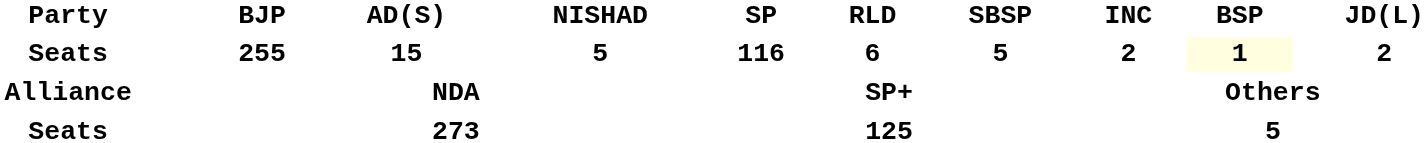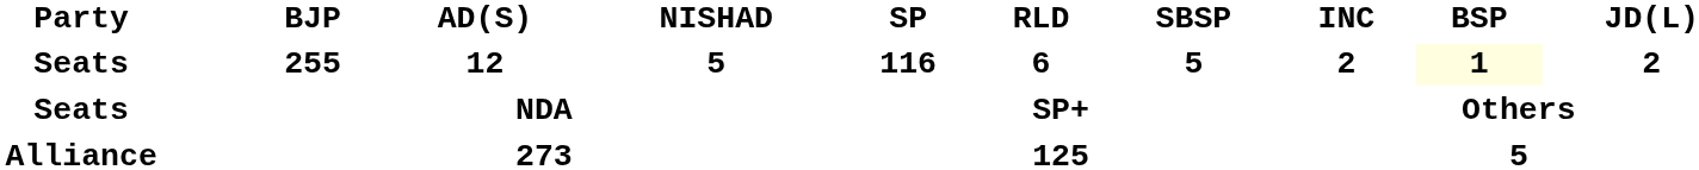255 | AD(S): 15 -> 12
NDA | Party: Alliance -> Seats
273 | Party: Seats -> Alliance
